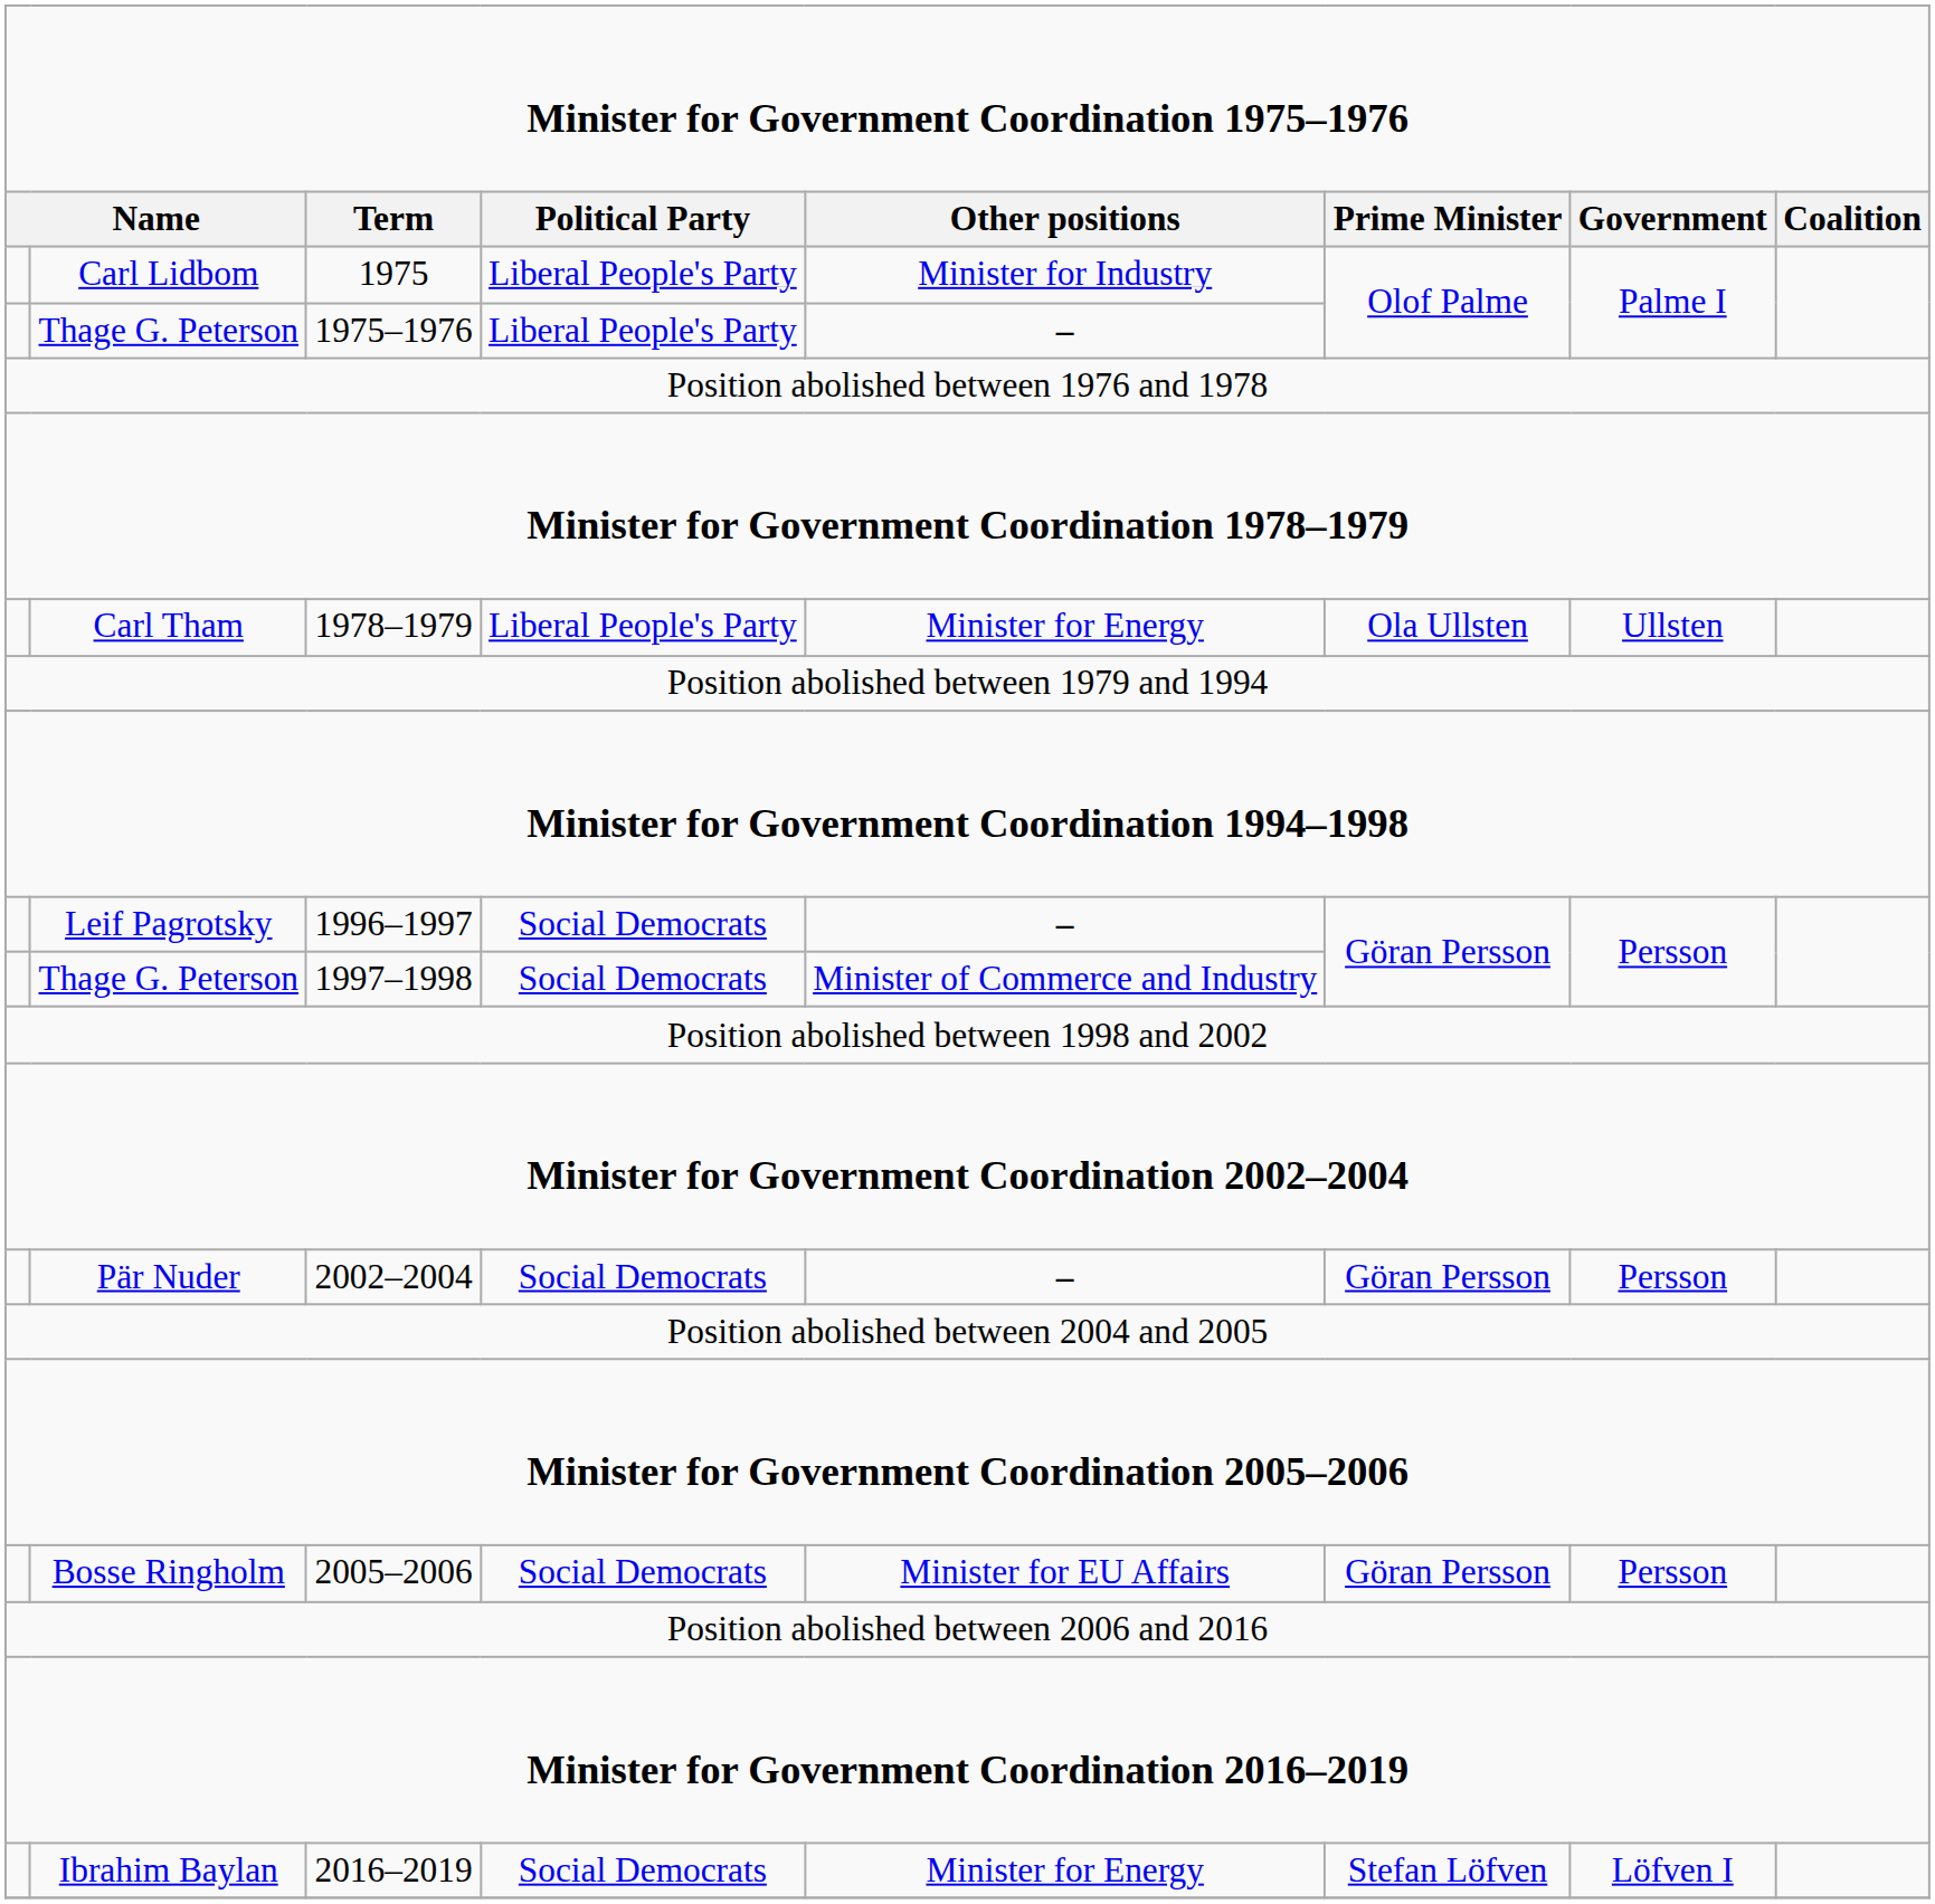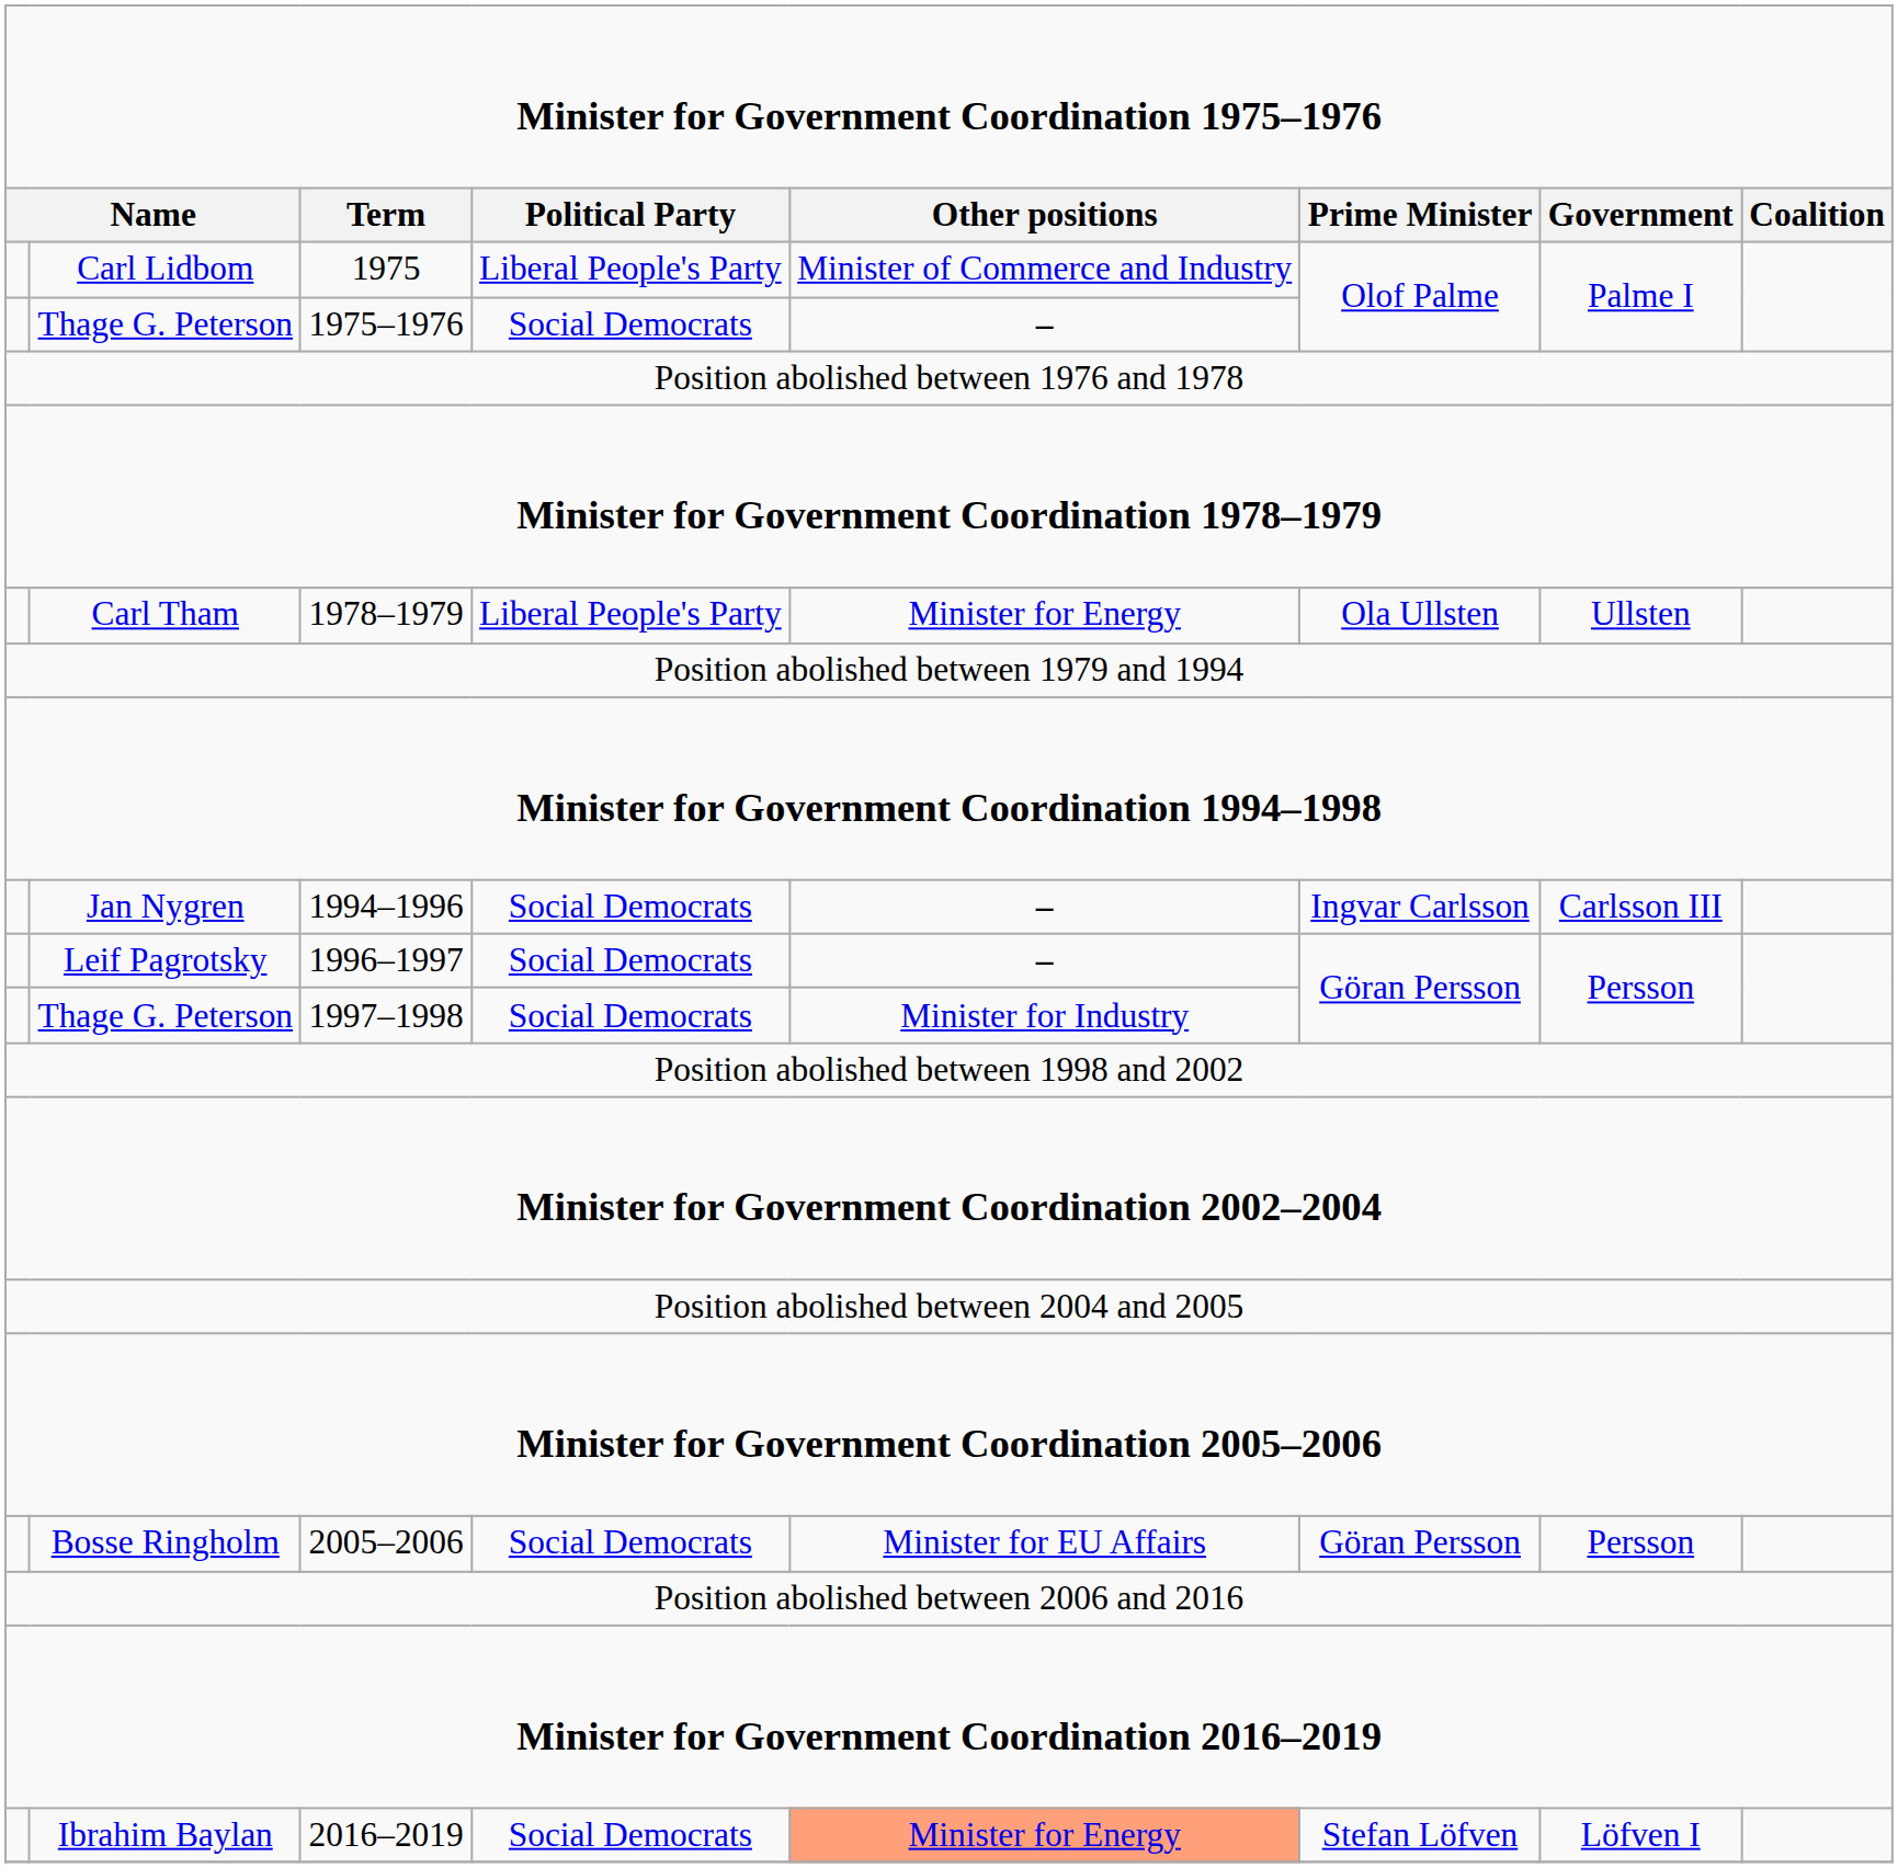1975 | column 5: Minister for Industry -> Minister of Commerce and Industry
1975–1976 | column 4: Liberal People's Party -> Social Democrats
+ row: Jan Nygren | 1994–1996 | Social Democrats | – | Ingvar Carlsson | Carlsson III
1997–1998 | column 5: Minister of Commerce and Industry -> Minister for Industry
- row: Pär Nuder | 2002–2004 | Social Democrats | – | Göran Persson | Persson
2016–2019 | column 5: no background -> lightsalmon background
